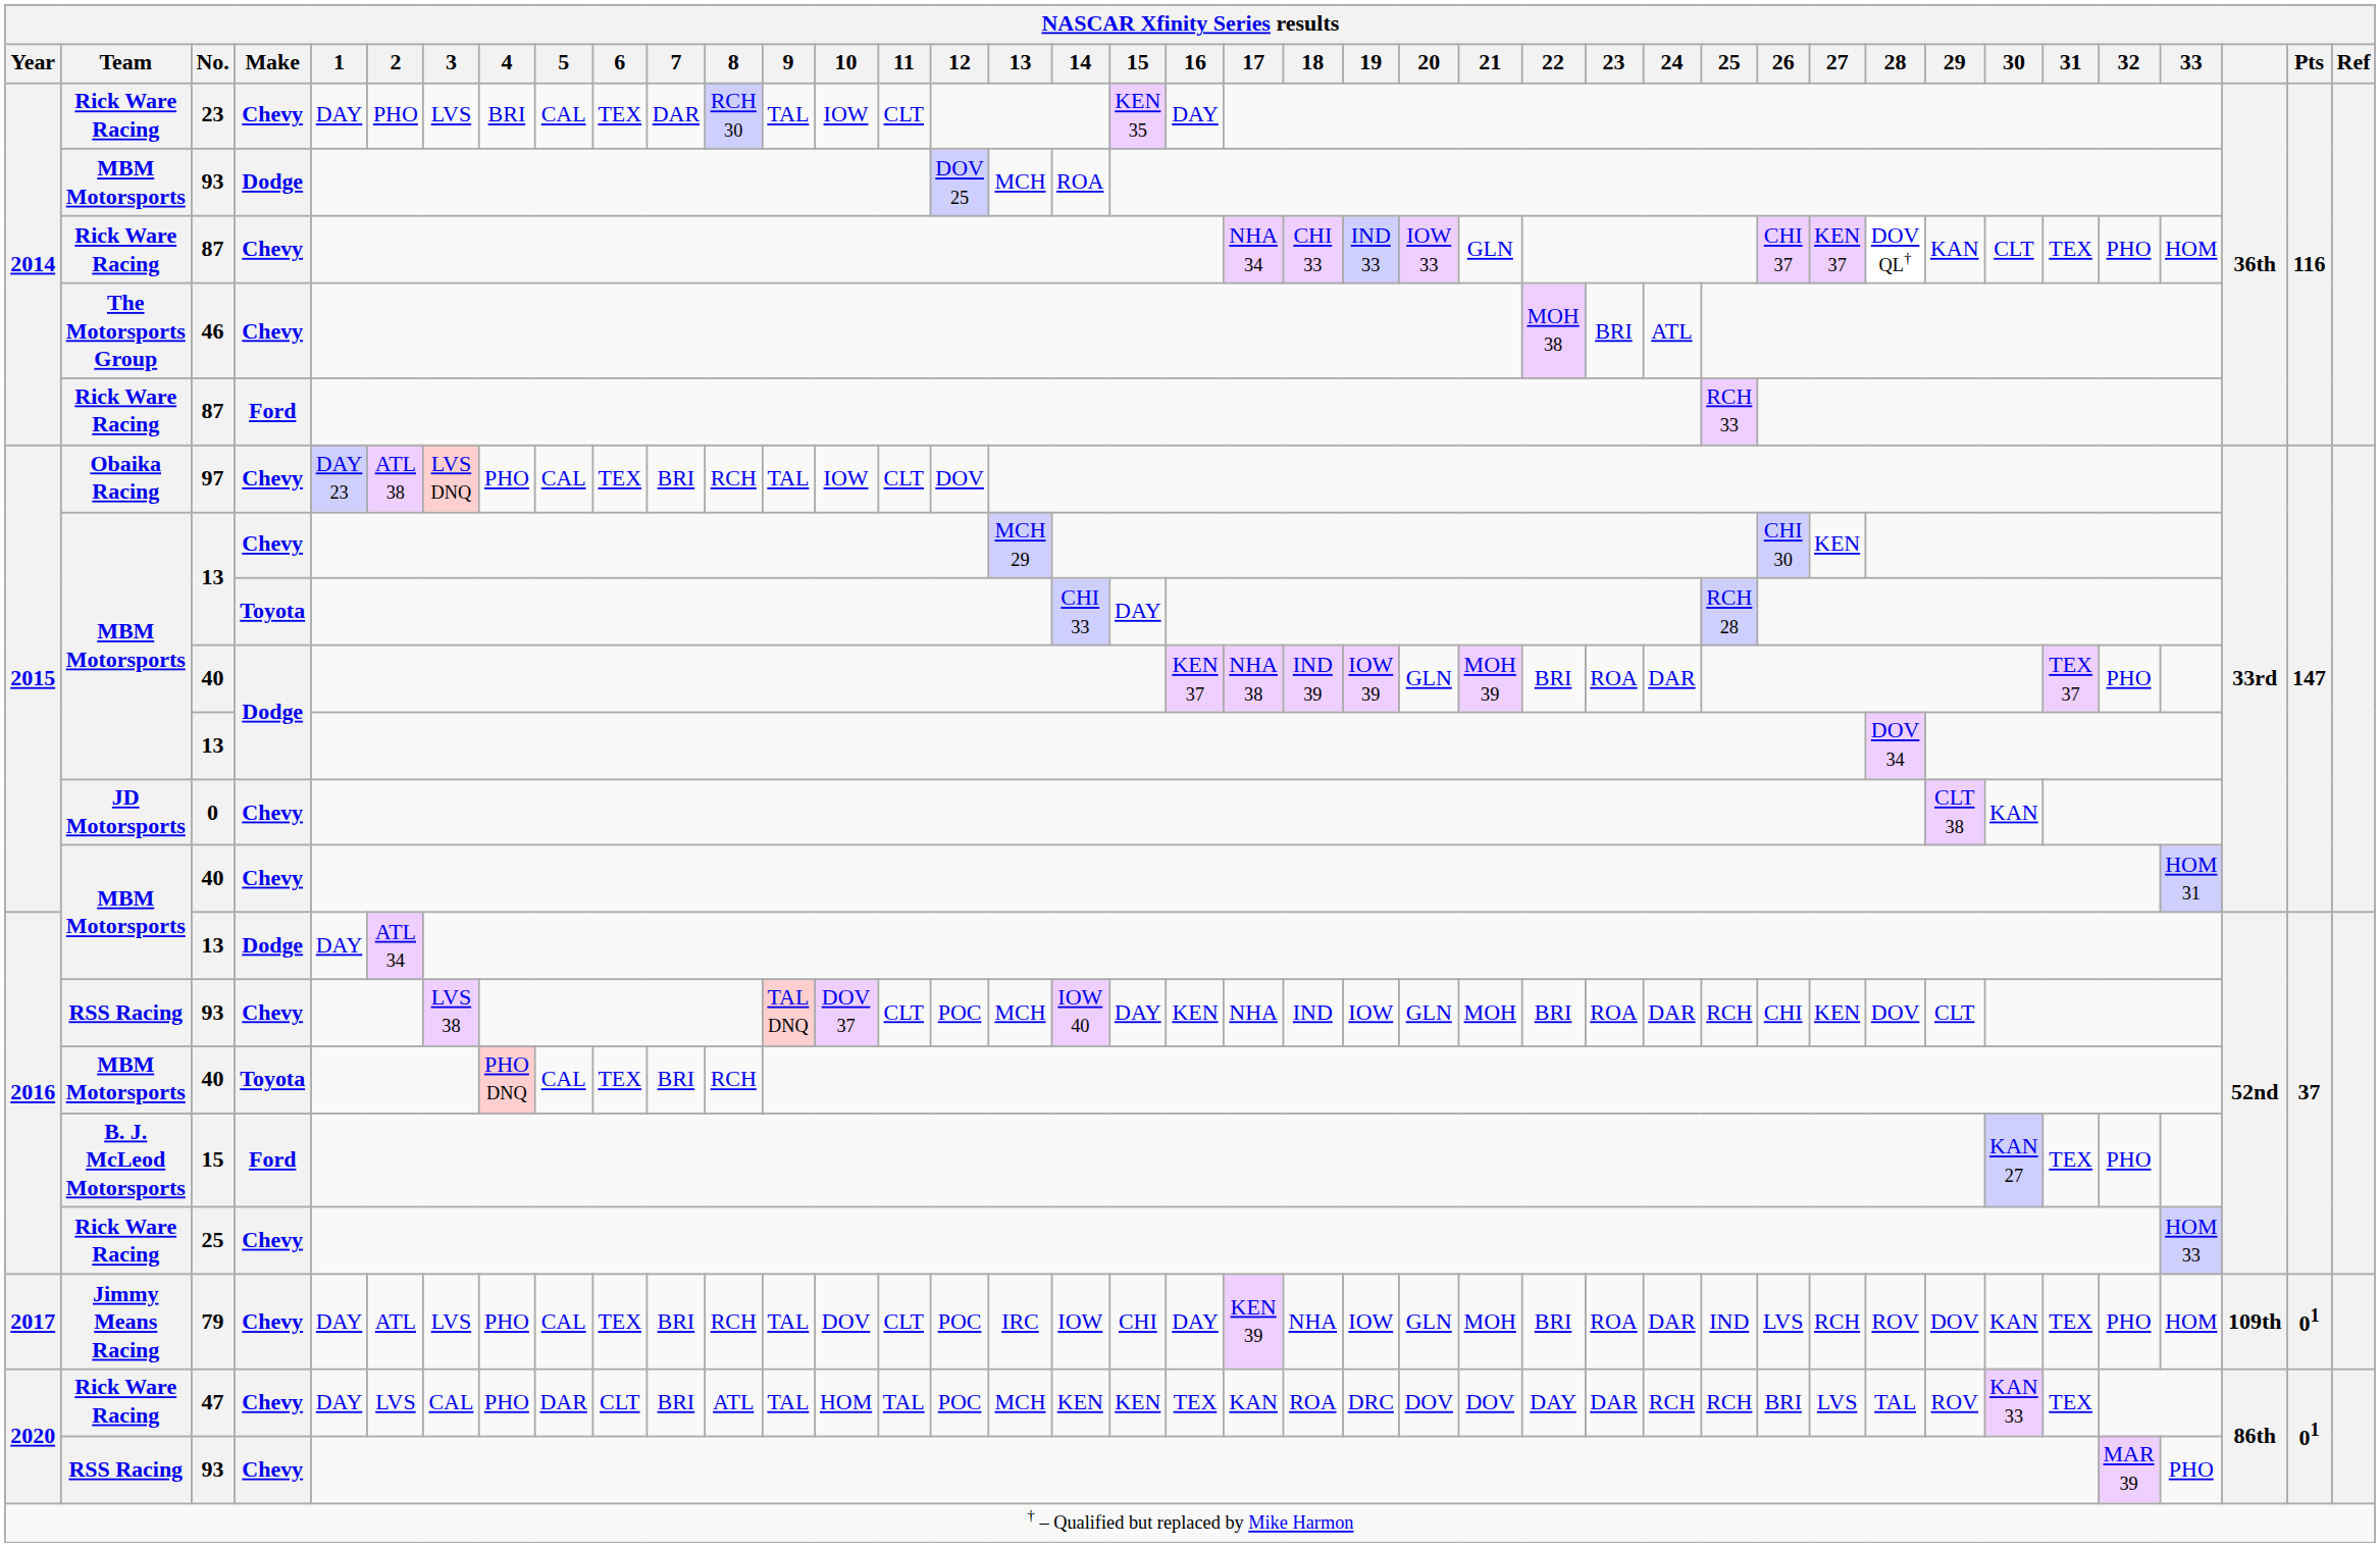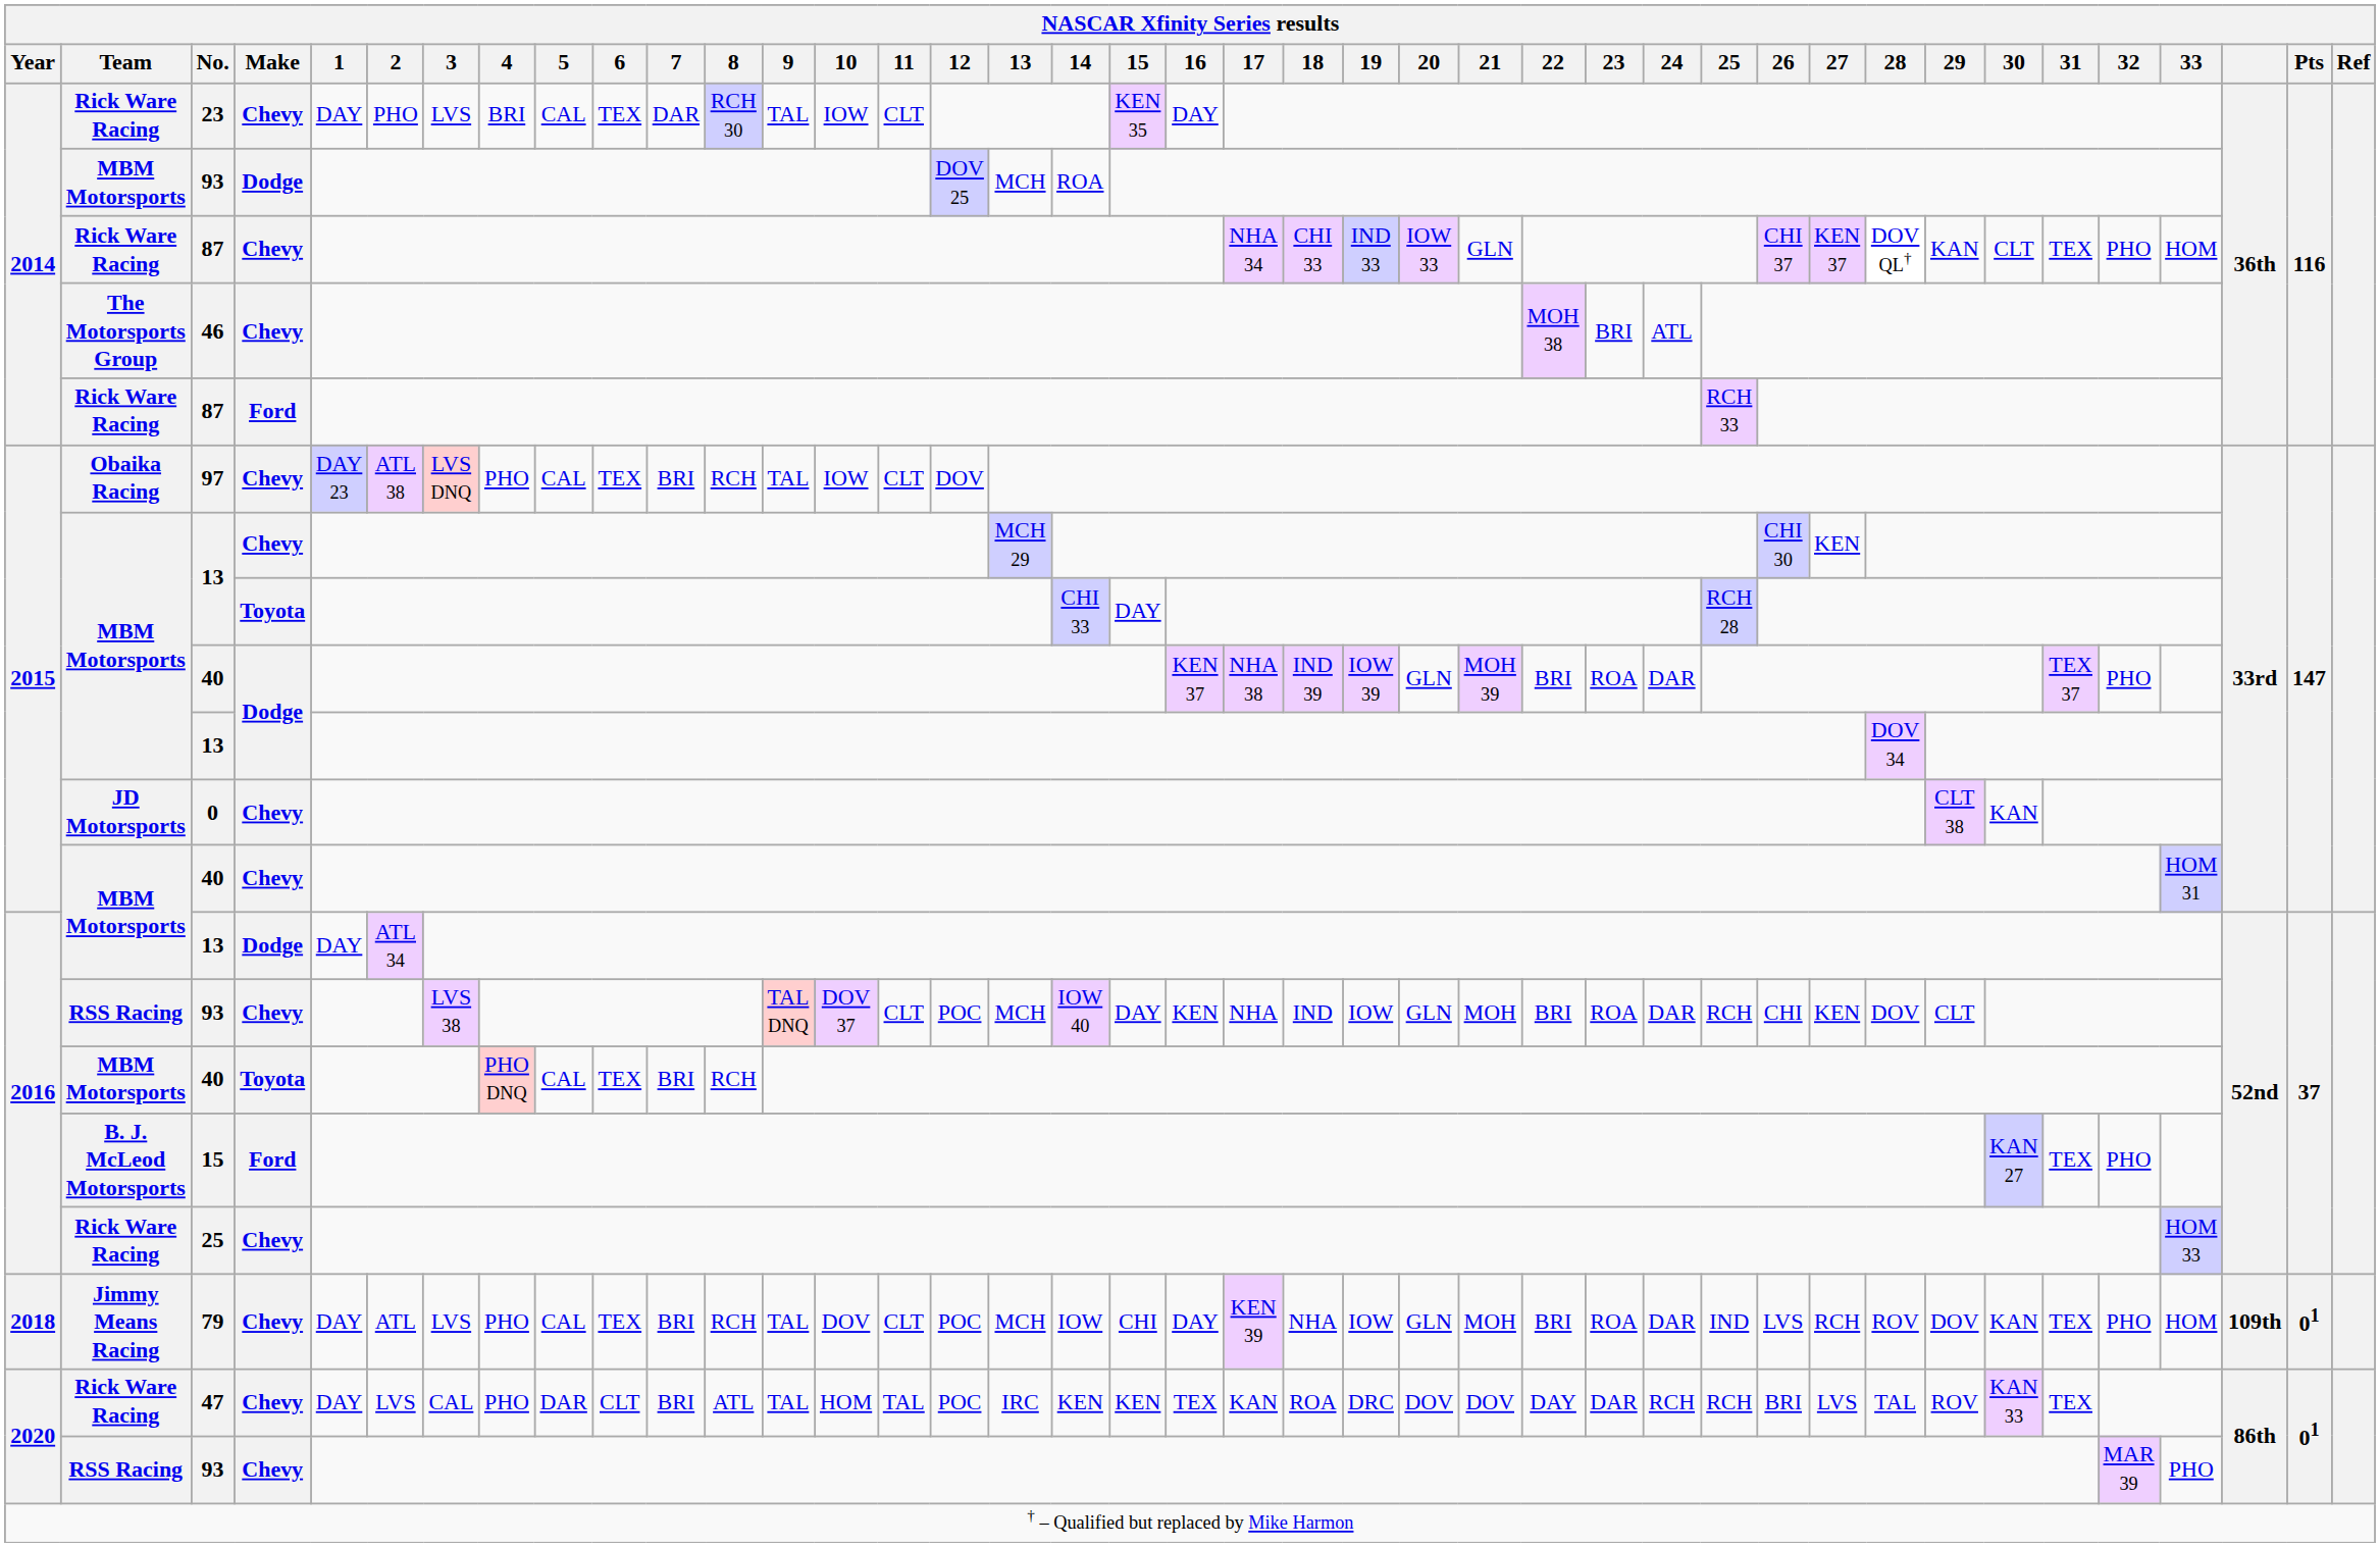79 | Year: 2017 -> 2018
79 | 13: IRC -> MCH
47 | 13: MCH -> IRC
